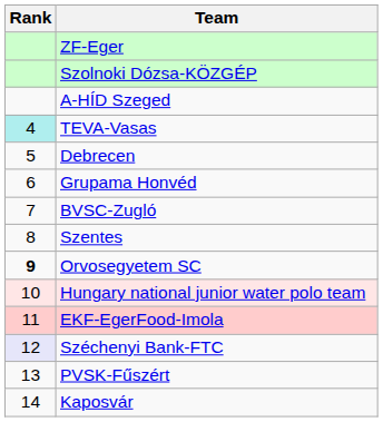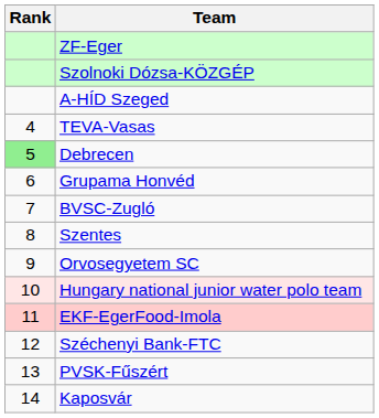TEVA-Vasas | Rank: paleturquoise background -> no background
Debrecen | Rank: no background -> lightgreen background
Orvosegyetem SC | Rank: bold -> normal
Széchenyi Bank-FTC | Rank: lavender background -> no background
